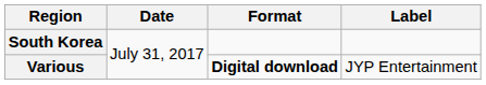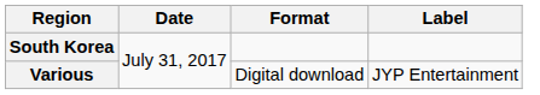Various | Format: bold -> normal
